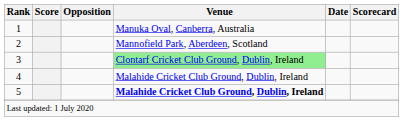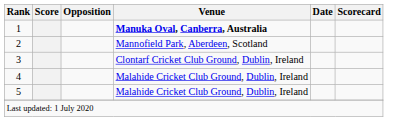1 | Venue: normal -> bold
3 | Venue: lightgreen background -> no background
5 | Venue: bold -> normal
